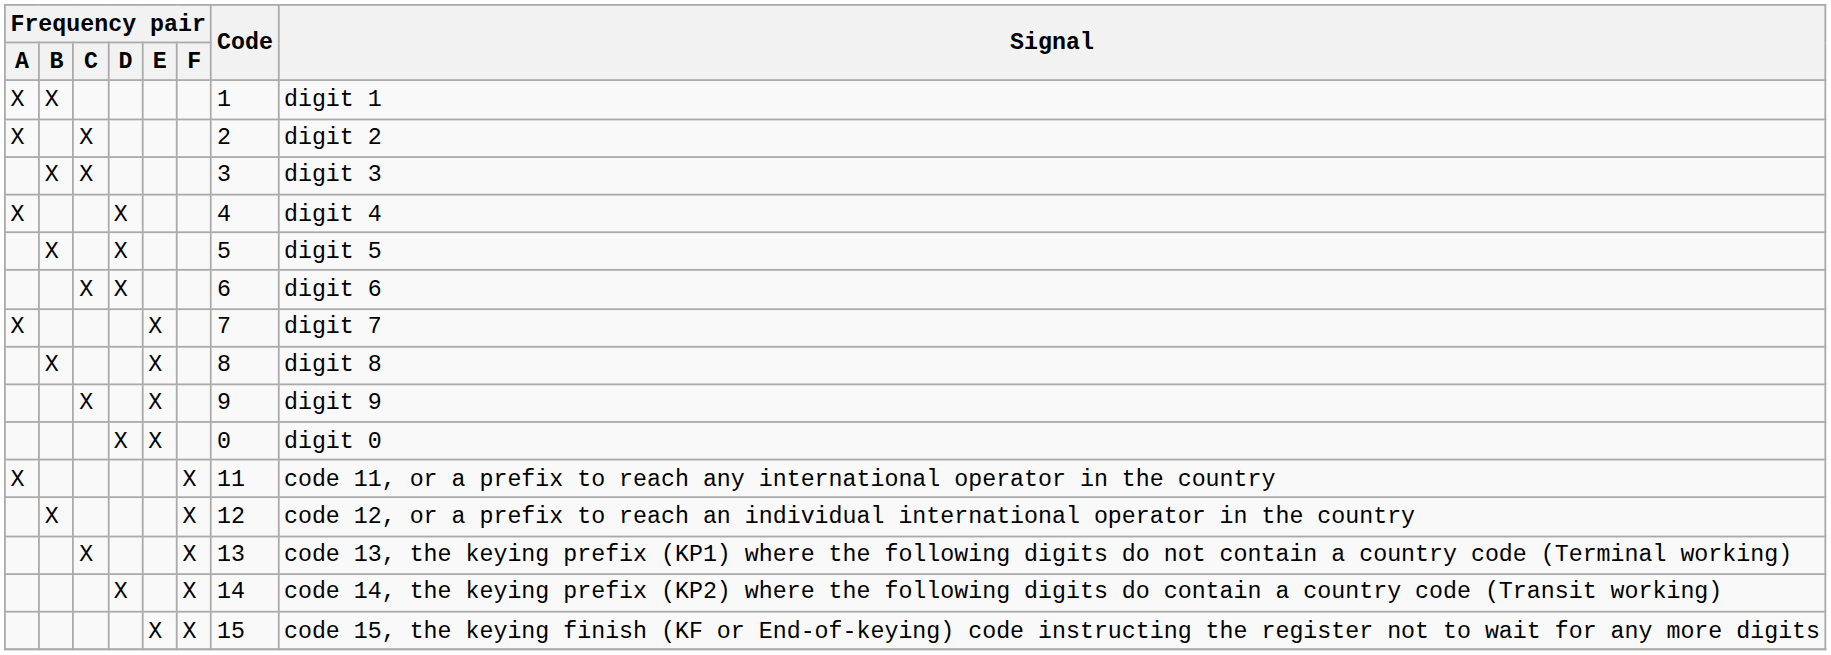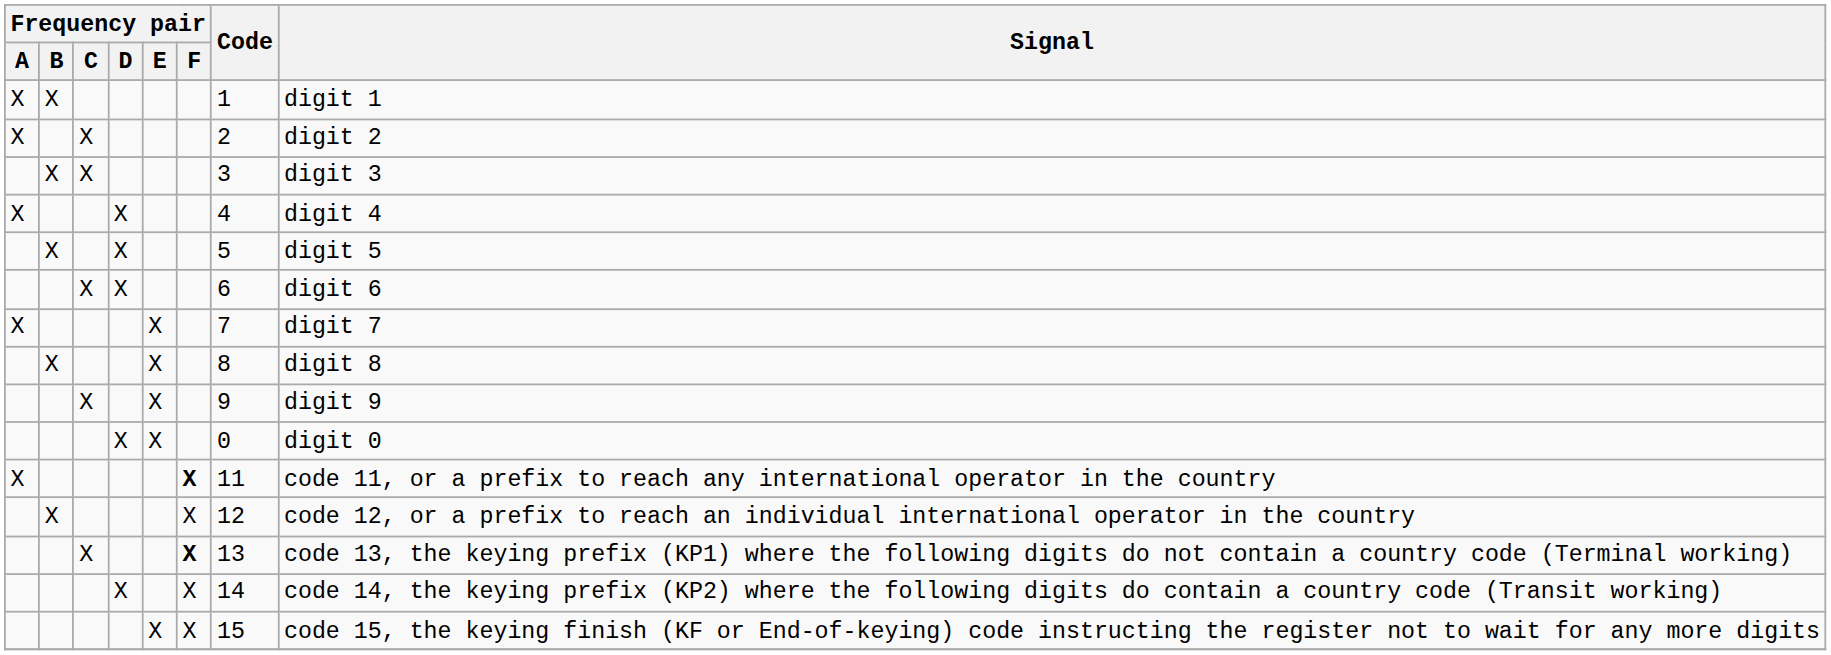row 13 | Frequency pair / F: normal -> bold
row 15 | Frequency pair / F: normal -> bold
